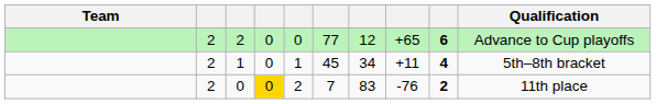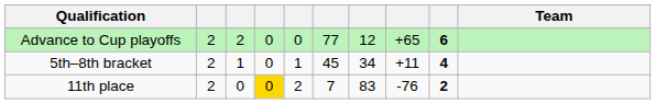columns swapped: Team <-> Qualification
